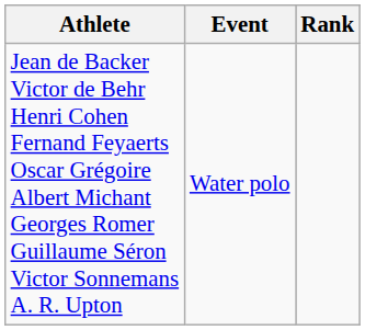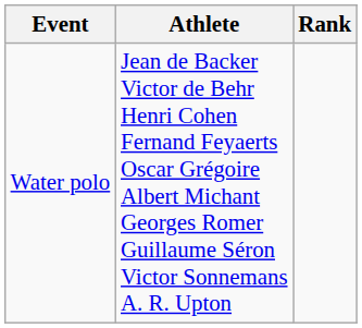columns swapped: Athlete <-> Event
